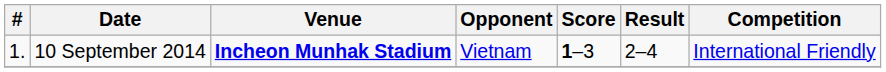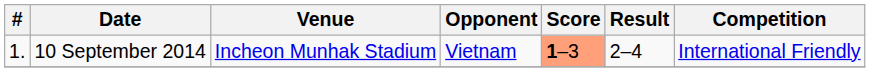10 September 2014 | Venue: bold -> normal
10 September 2014 | Score: no background -> lightsalmon background
